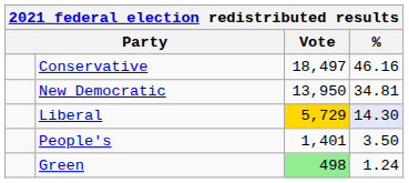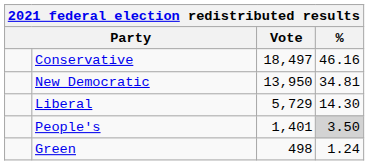Liberal | Vote: gold background -> no background
Liberal | %: lavender background -> no background
People's | %: no background -> lightgrey background
Green | Vote: lightgreen background -> no background
